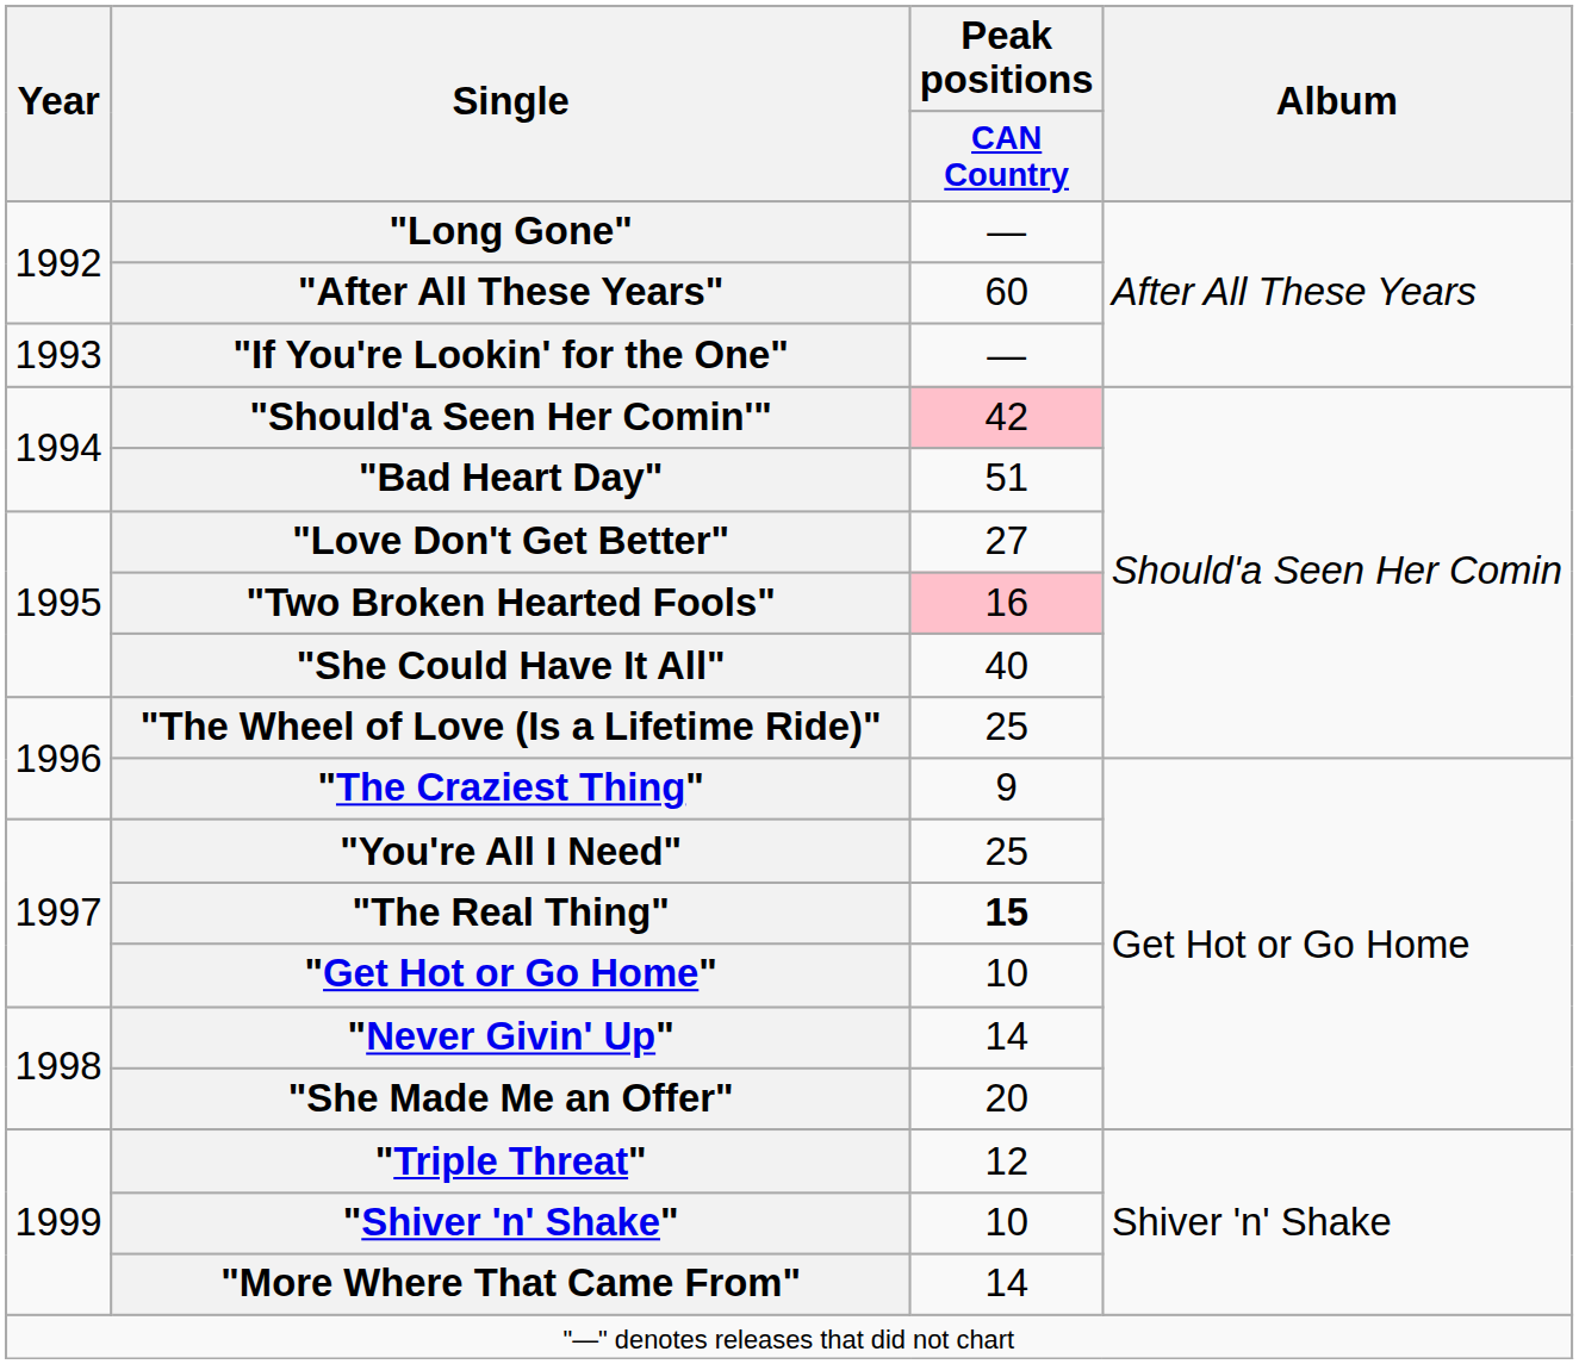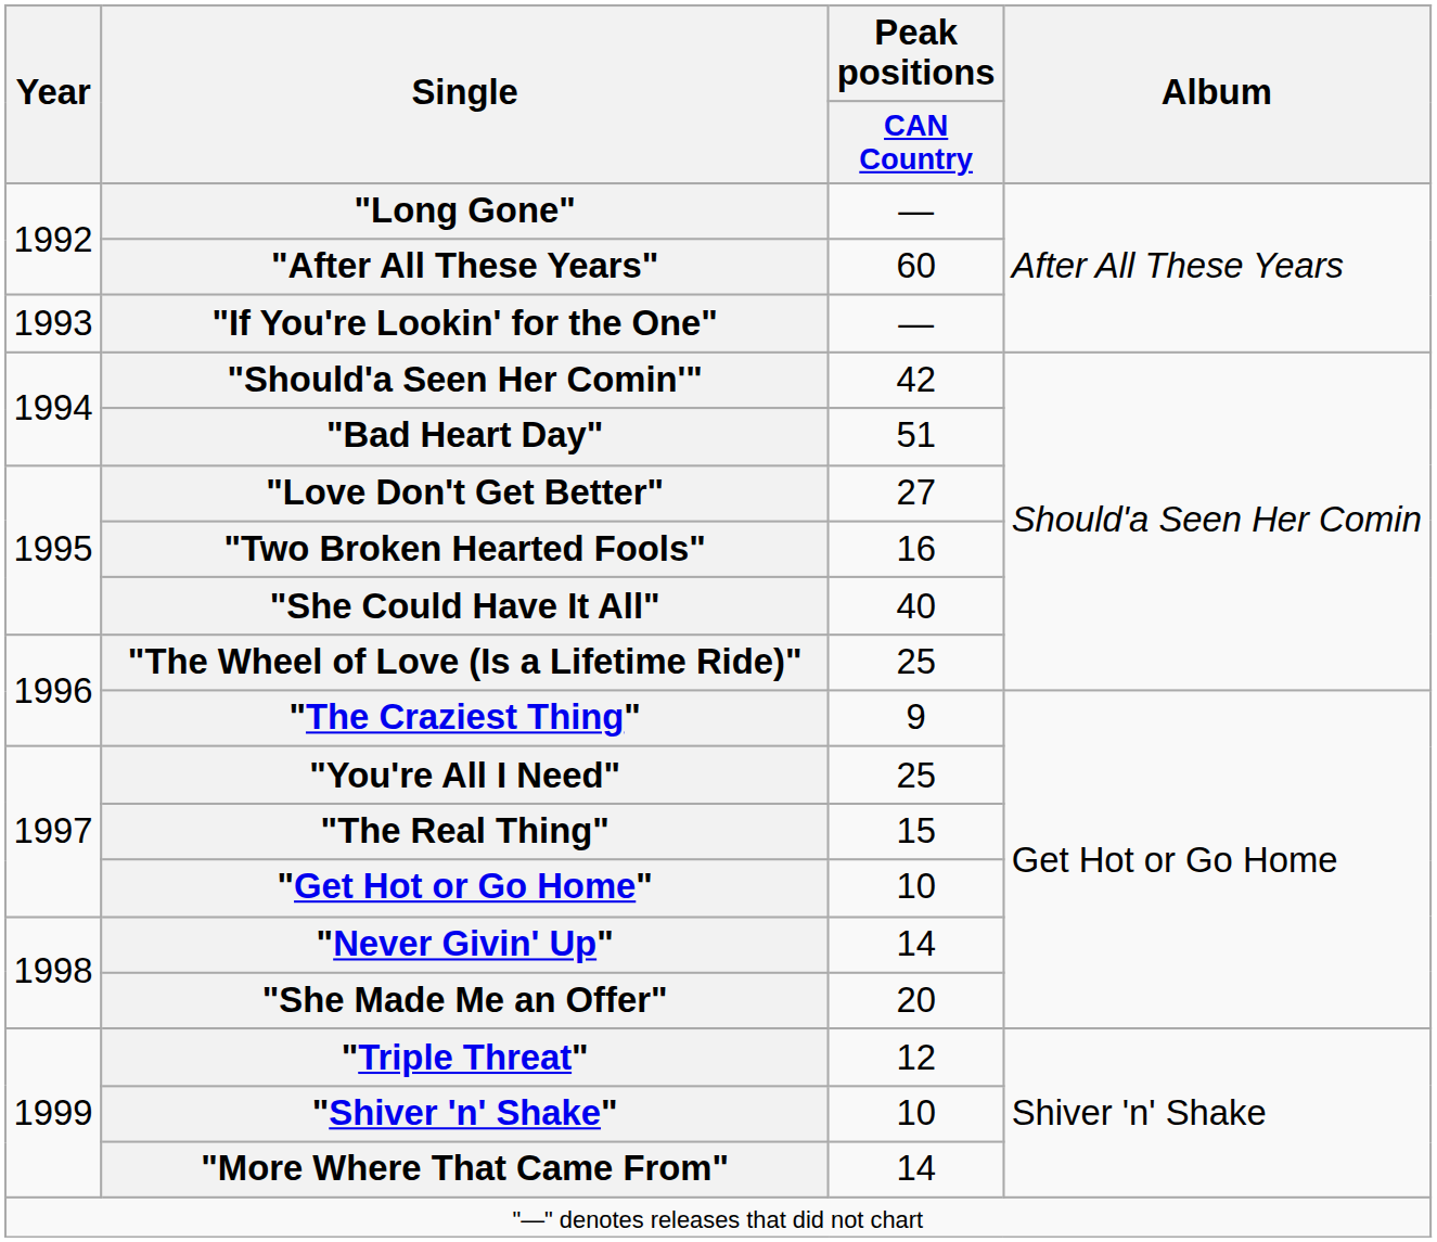"Should'a Seen Her Comin'" | Peak positions / CAN Country: pink background -> no background
"Two Broken Hearted Fools" | Peak positions / CAN Country: pink background -> no background
"The Real Thing" | Peak positions / CAN Country: bold -> normal
